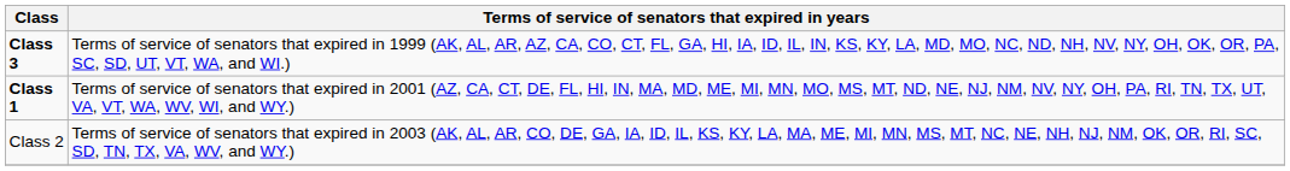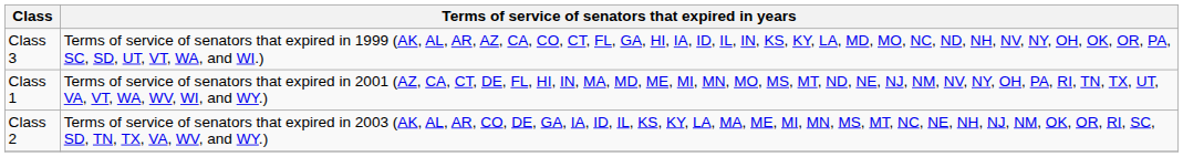Class 3 | Class: bold -> normal
Class 1 | Class: bold -> normal
